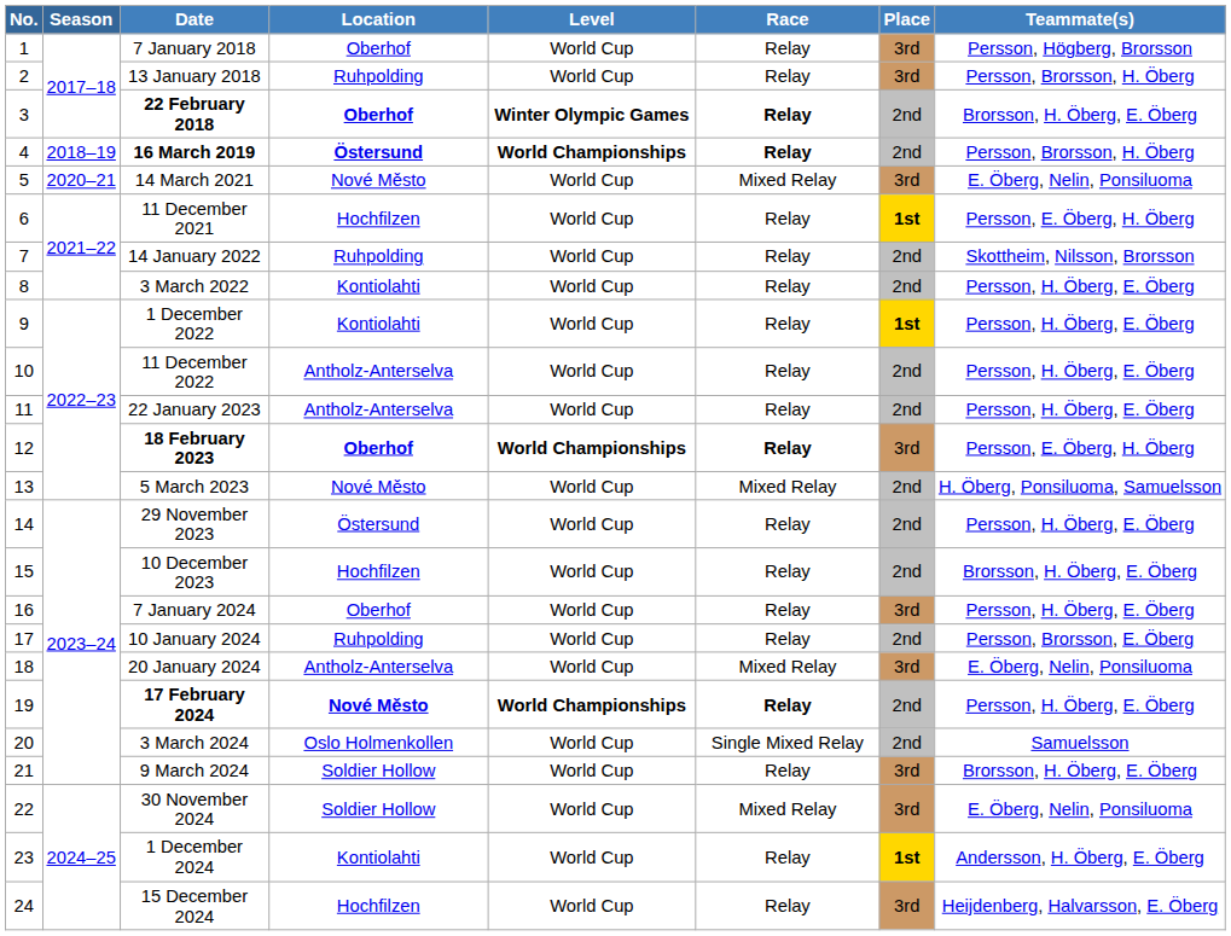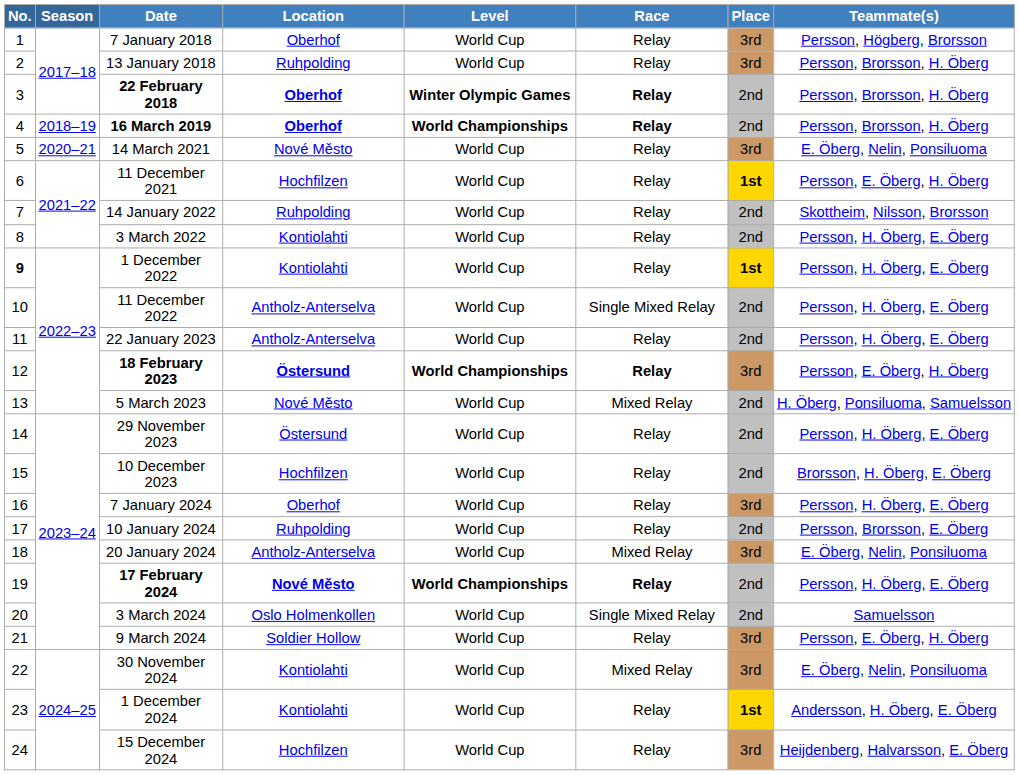22 February 2018 | Teammate(s): Brorsson, H. Öberg, E. Öberg -> Persson, Brorsson, H. Öberg
16 March 2019 | Location: Östersund -> Oberhof
14 March 2021 | Race: Mixed Relay -> Relay
1 December 2022 | No.: normal -> bold
11 December 2022 | Race: Relay -> Single Mixed Relay
18 February 2023 | Location: Oberhof -> Östersund
9 March 2024 | Teammate(s): Brorsson, H. Öberg, E. Öberg -> Persson, E. Öberg, H. Öberg
30 November 2024 | Location: Soldier Hollow -> Kontiolahti
